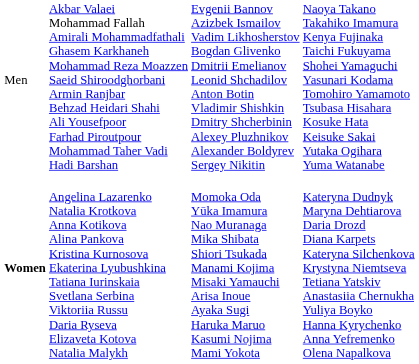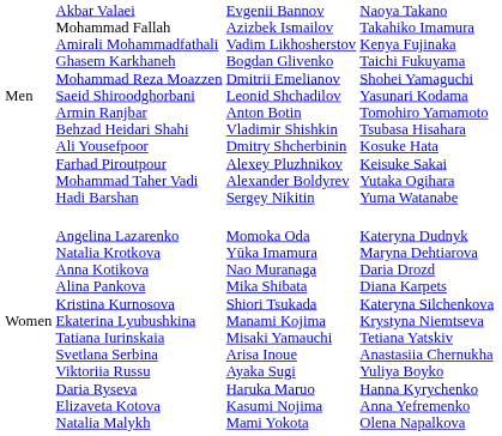Women | column 1: bold -> normal
